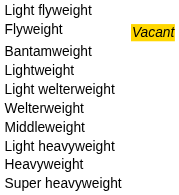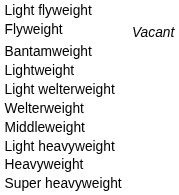Flyweight / Vacant | column 2: gold background -> no background
